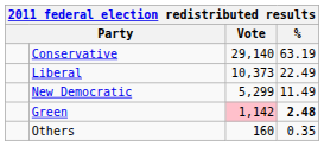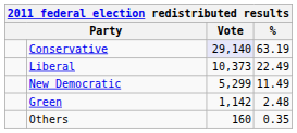Conservative | Vote: no background -> lavender background
Green | Vote: pink background -> no background
Green | %: bold -> normal
